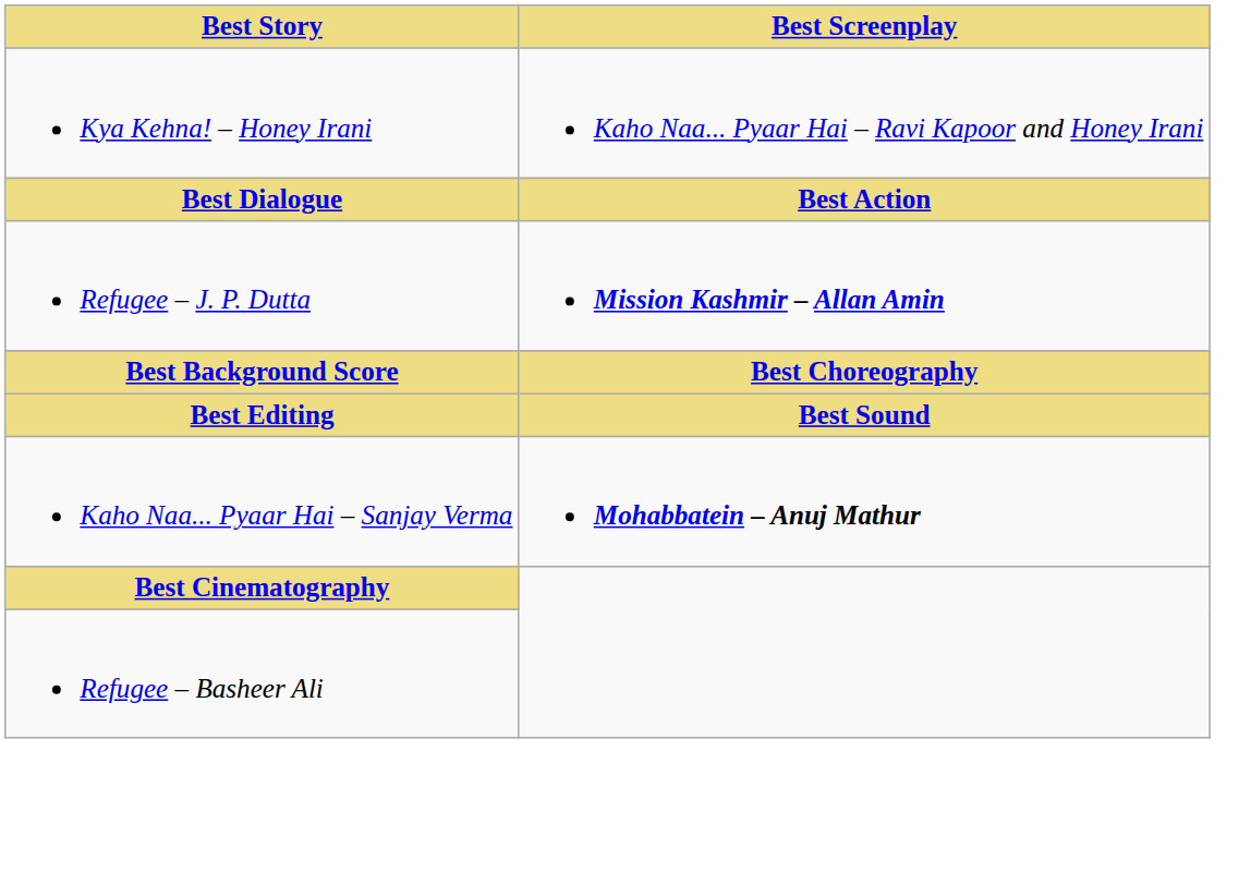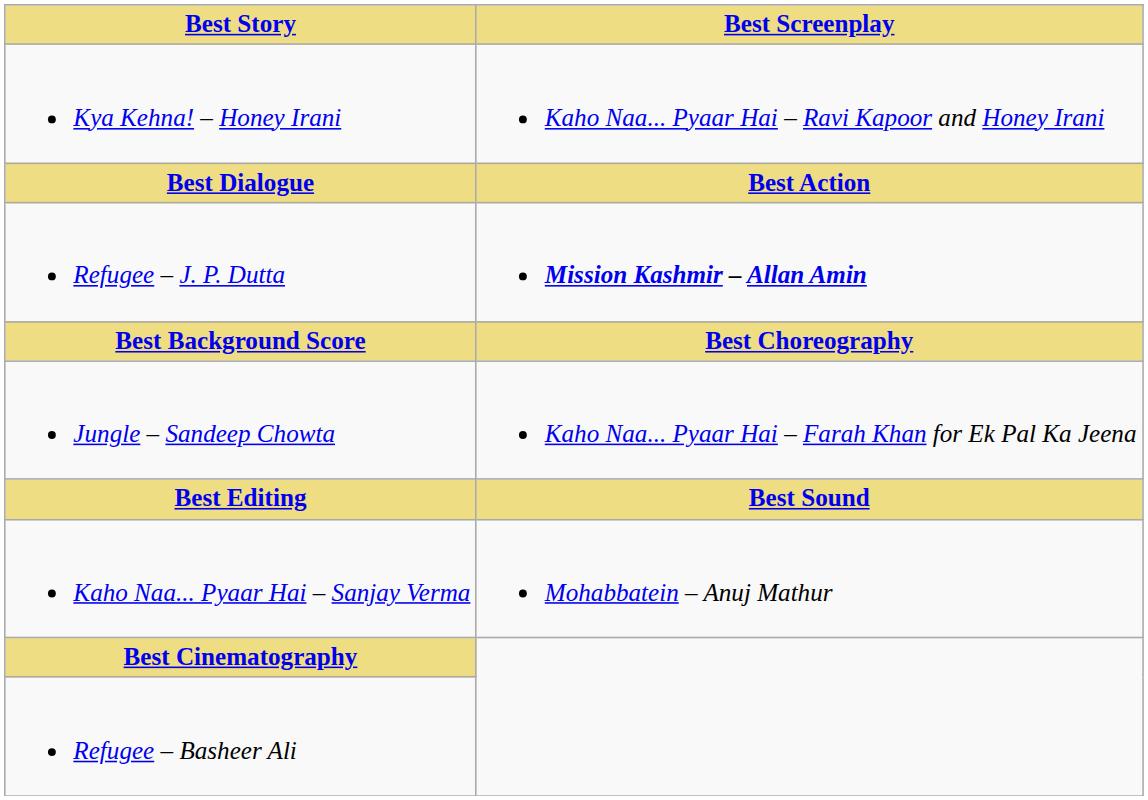+ row: Jungle – Sandeep Chowta | Kaho Naa... Pyaar Hai – Farah Khan for Ek Pal Ka Jeena
Kaho Naa... Pyaar Hai – Sanjay Verma | Best Screenplay: bold -> normal
